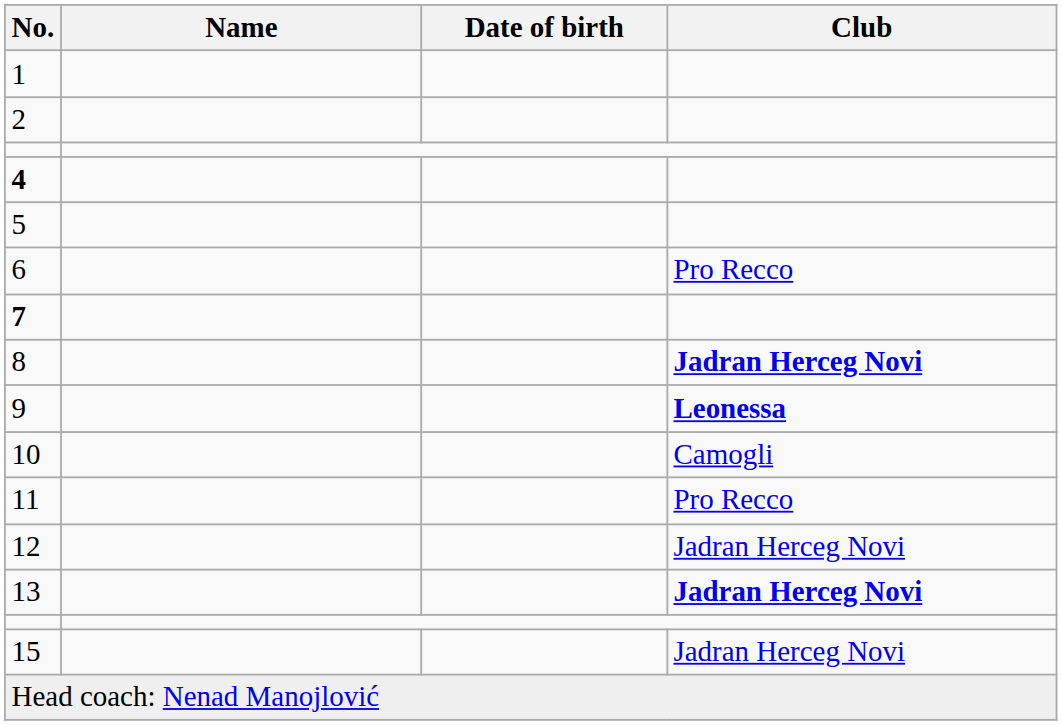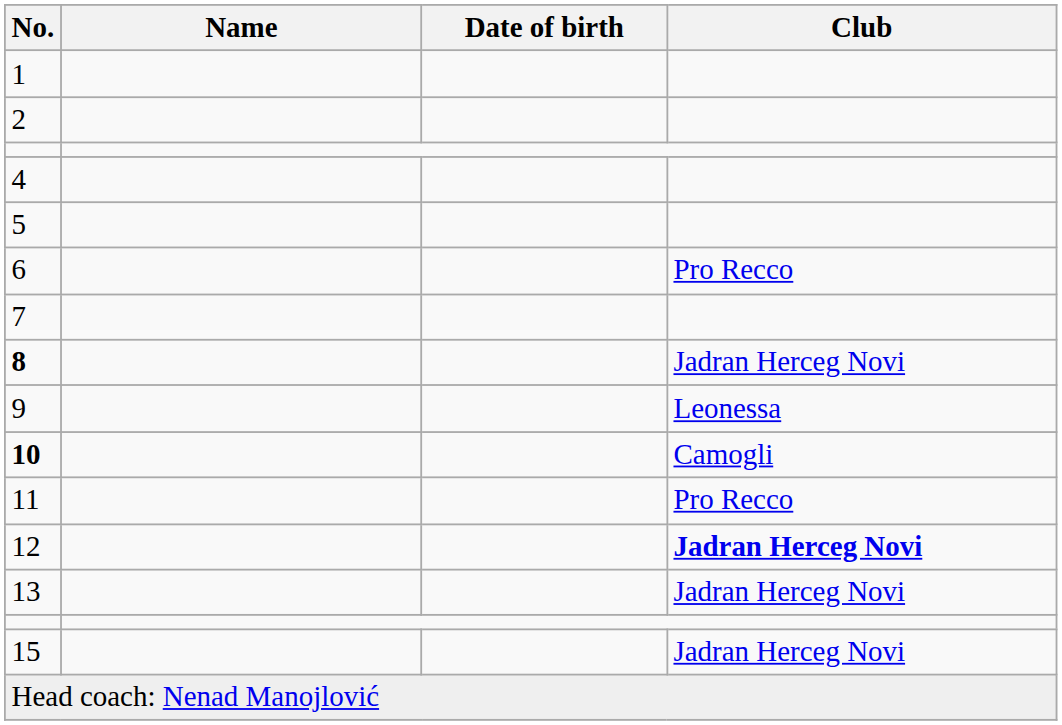4 | No.: bold -> normal
7 | No.: bold -> normal
8 | No.: normal -> bold
8 | Club: bold -> normal
9 | Club: bold -> normal
10 | No.: normal -> bold
12 | Club: normal -> bold
13 | Club: bold -> normal
